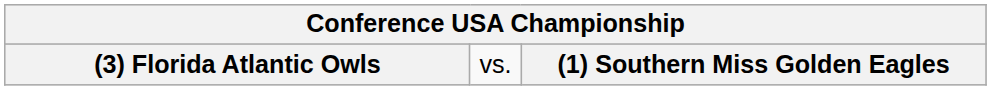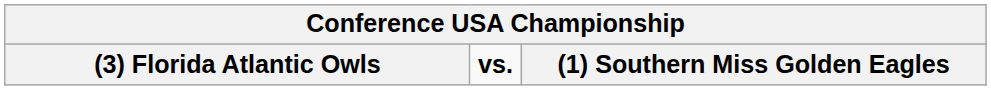(3) Florida Atlantic Owls | column 2: normal -> bold
